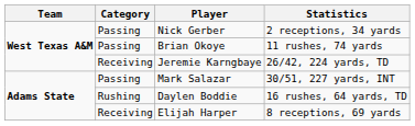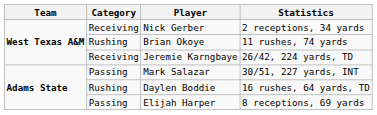Nick Gerber | Category: Passing -> Receiving
Brian Okoye | Category: Passing -> Rushing
Elijah Harper | Category: Receiving -> Passing
